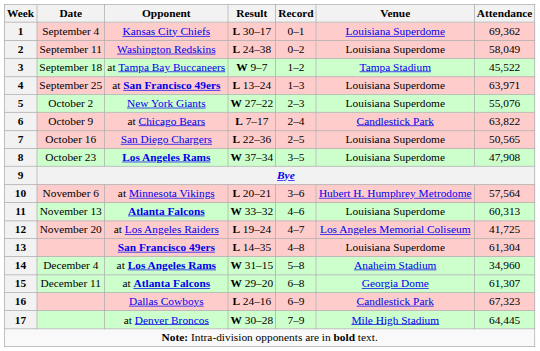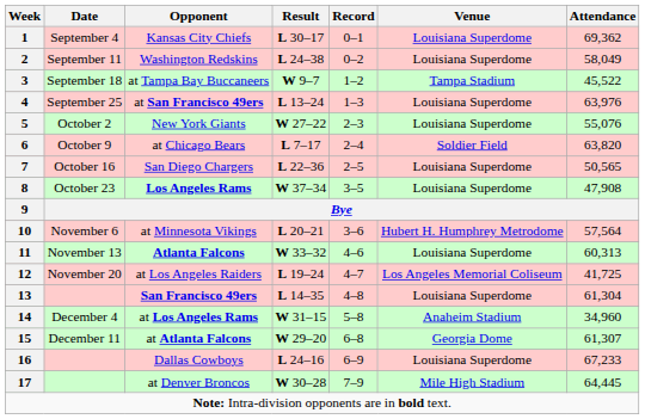4 | Attendance: 63,971 -> 63,976
6 | Venue: Candlestick Park -> Soldier Field
6 | Attendance: 63,822 -> 63,820
16 | Venue: Candlestick Park -> Louisiana Superdome
16 | Attendance: 67,323 -> 67,233
